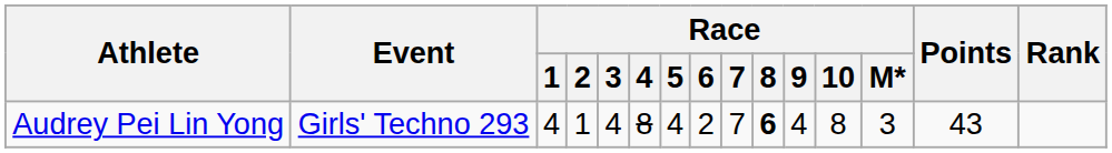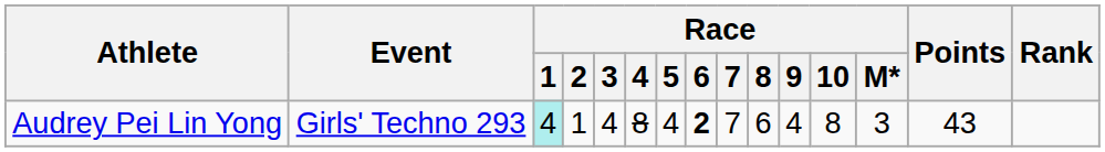Audrey Pei Lin Yong | Race / 1: no background -> paleturquoise background
Audrey Pei Lin Yong | Race / 6: normal -> bold
Audrey Pei Lin Yong | Race / 8: bold -> normal
